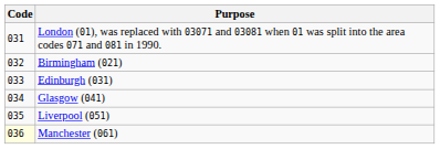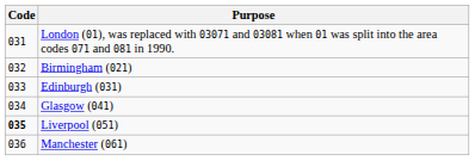Liverpool (051) | Code: normal -> bold
Manchester (061) | Code: lightyellow background -> no background
